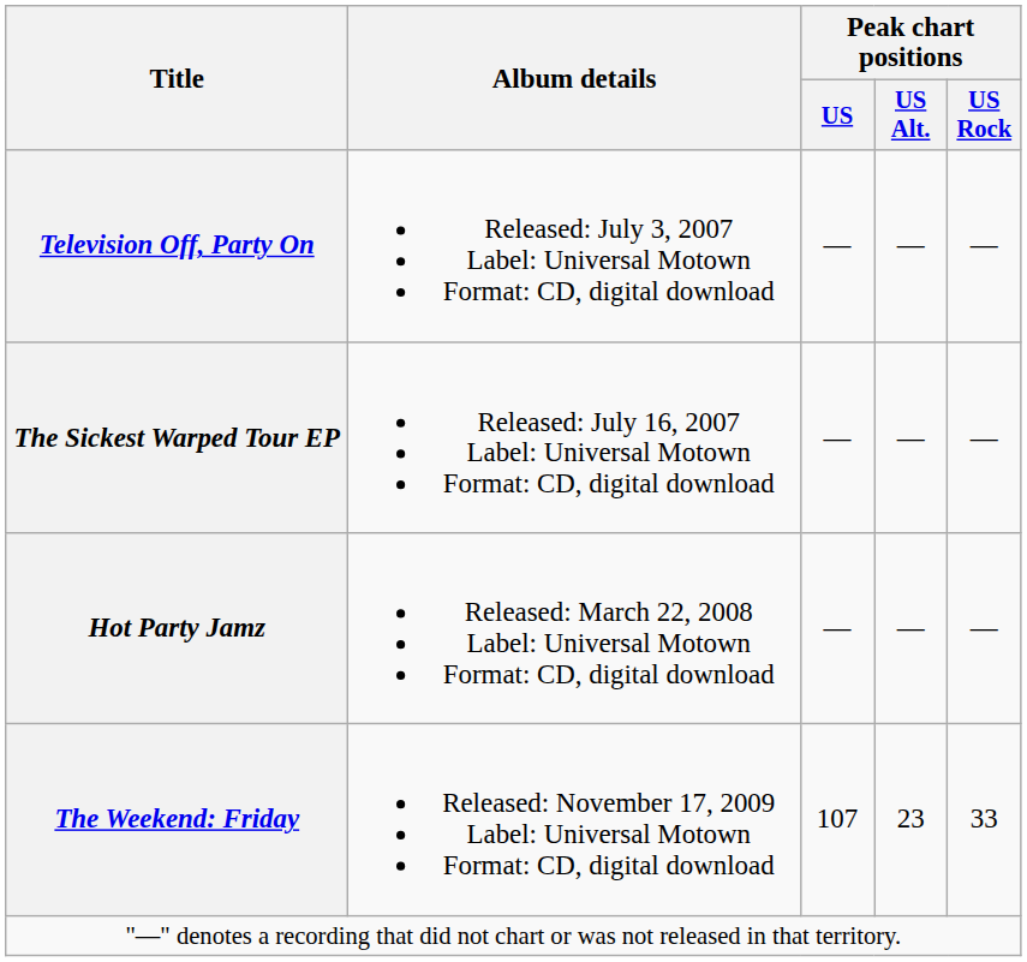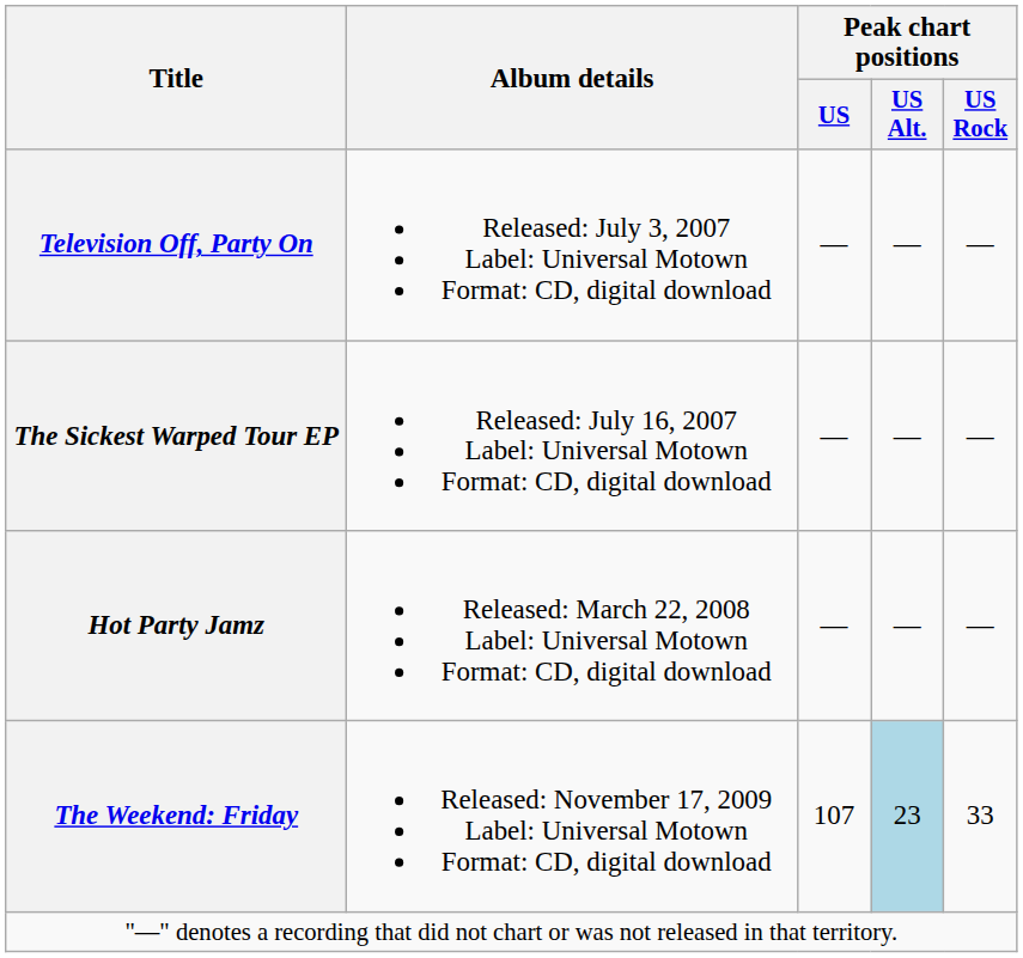The Weekend: Friday | Peak chart positions / US Alt.: no background -> lightblue background
